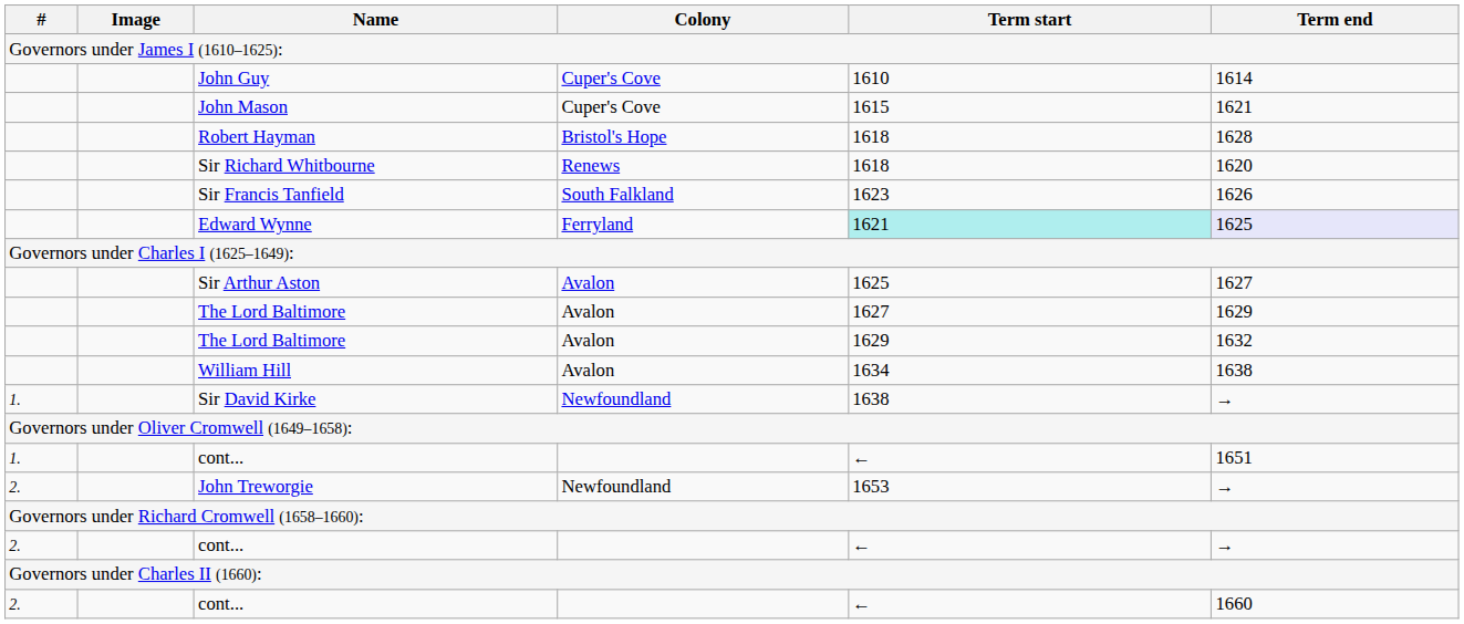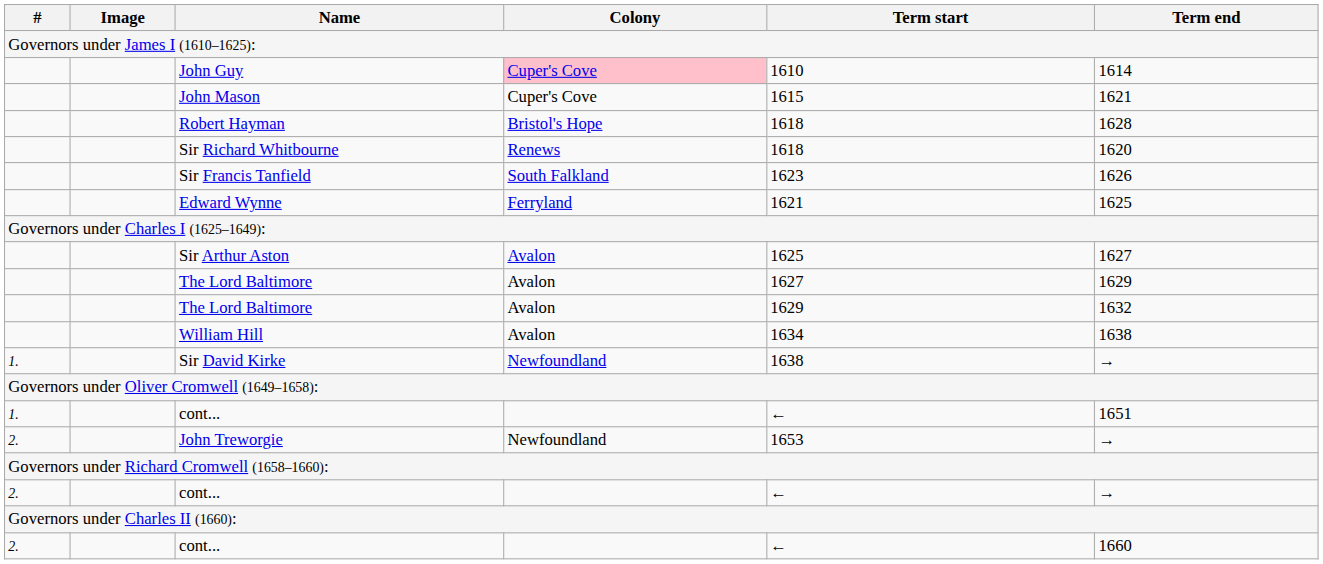John Guy | Colony: no background -> pink background
Edward Wynne | Term start: paleturquoise background -> no background
Edward Wynne | Term end: lavender background -> no background
